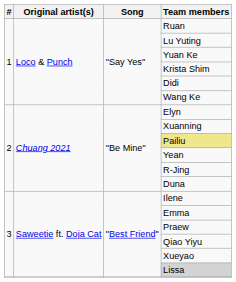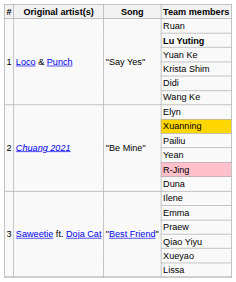Lu Yuting | Team members: normal -> bold
Xuanning | Team members: no background -> gold background
Pailiu | Team members: khaki background -> no background
R-Jing | Team members: no background -> pink background
Lissa | Team members: lightgrey background -> no background
